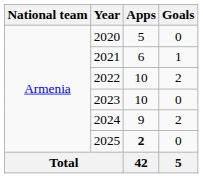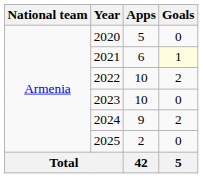2021 | Goals: no background -> lightyellow background
2025 | Apps: bold -> normal
